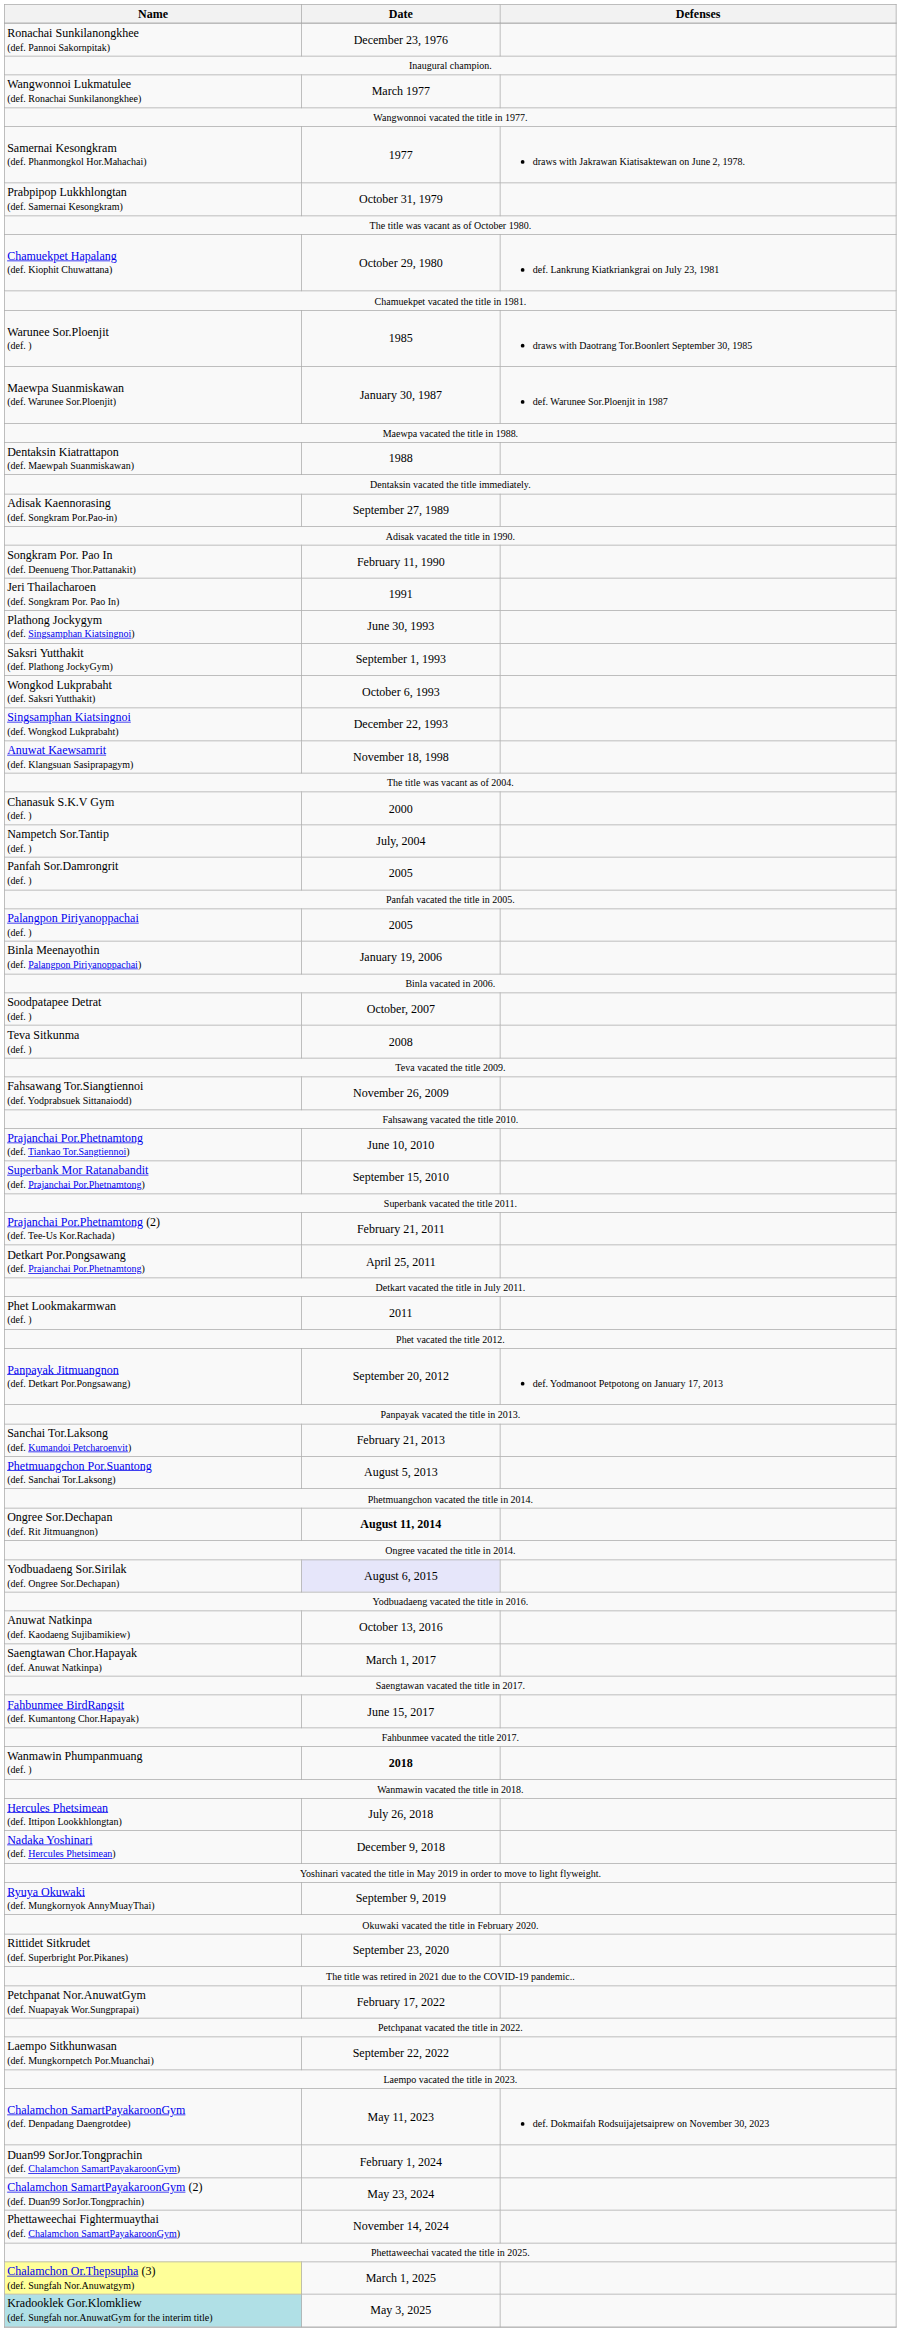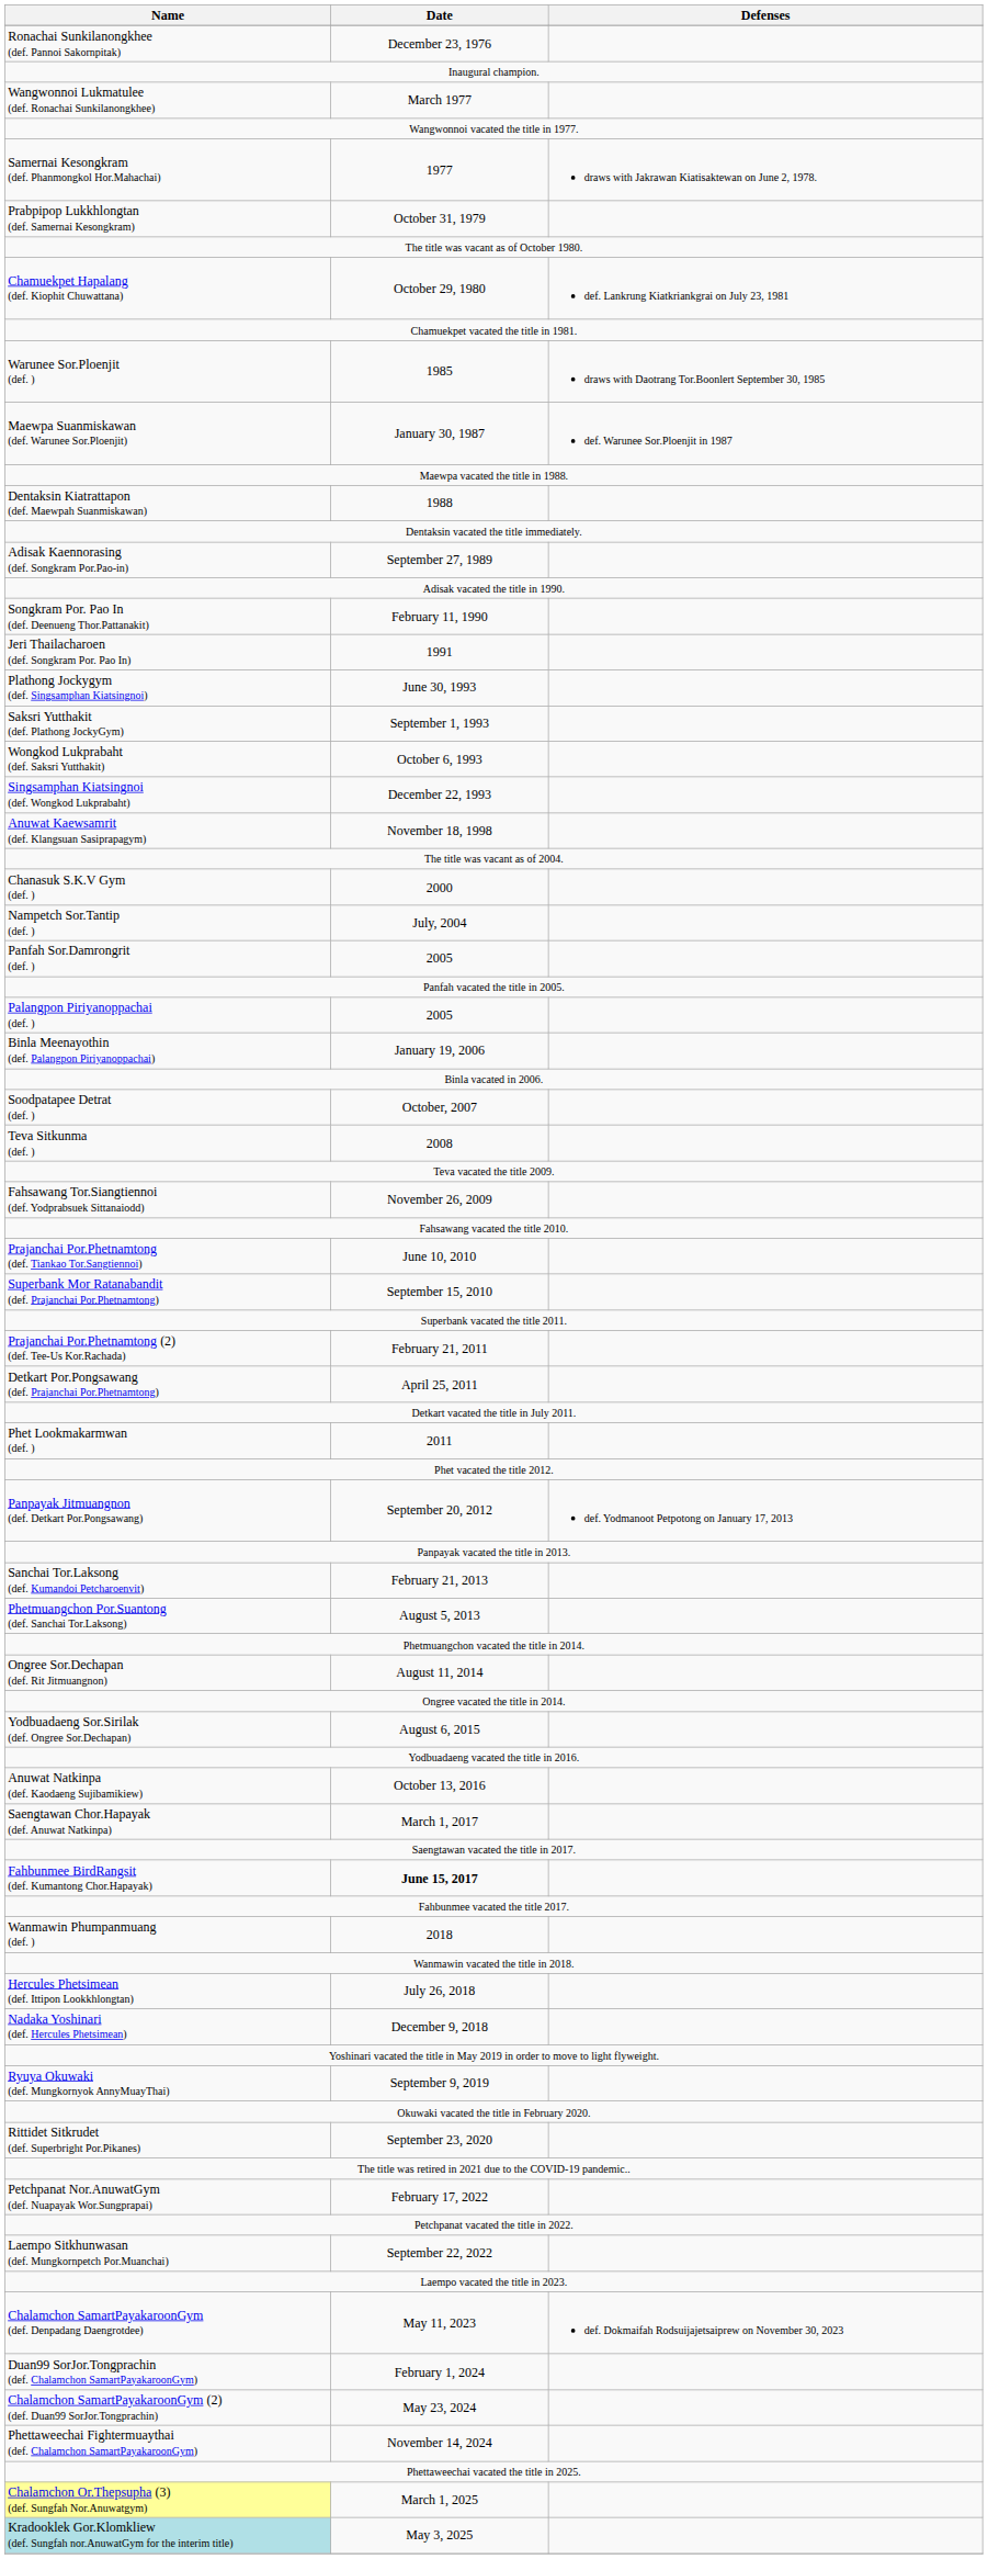Ongree Sor.Dechapan (def. Rit Jitmuangnon) | Date: bold -> normal
Yodbuadaeng Sor.Sirilak (def. Ongree Sor.Dechapan) | Date: lavender background -> no background
Fahbunmee BirdRangsit (def. Kumantong Chor.Hapayak) | Date: normal -> bold
Wanmawin Phumpanmuang (def. ) | Date: bold -> normal
